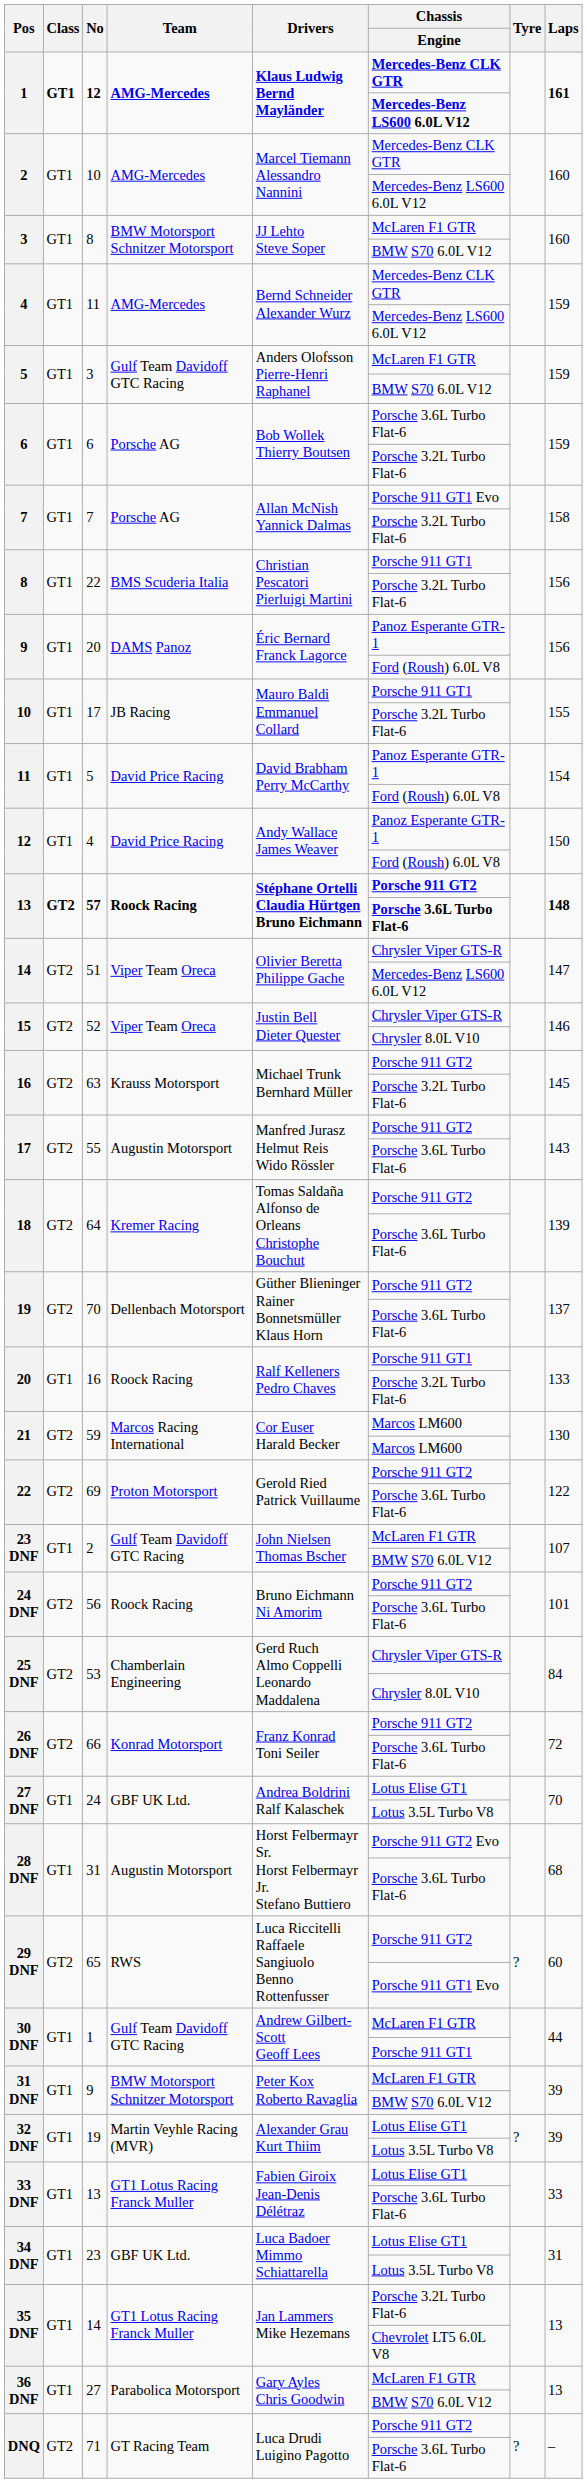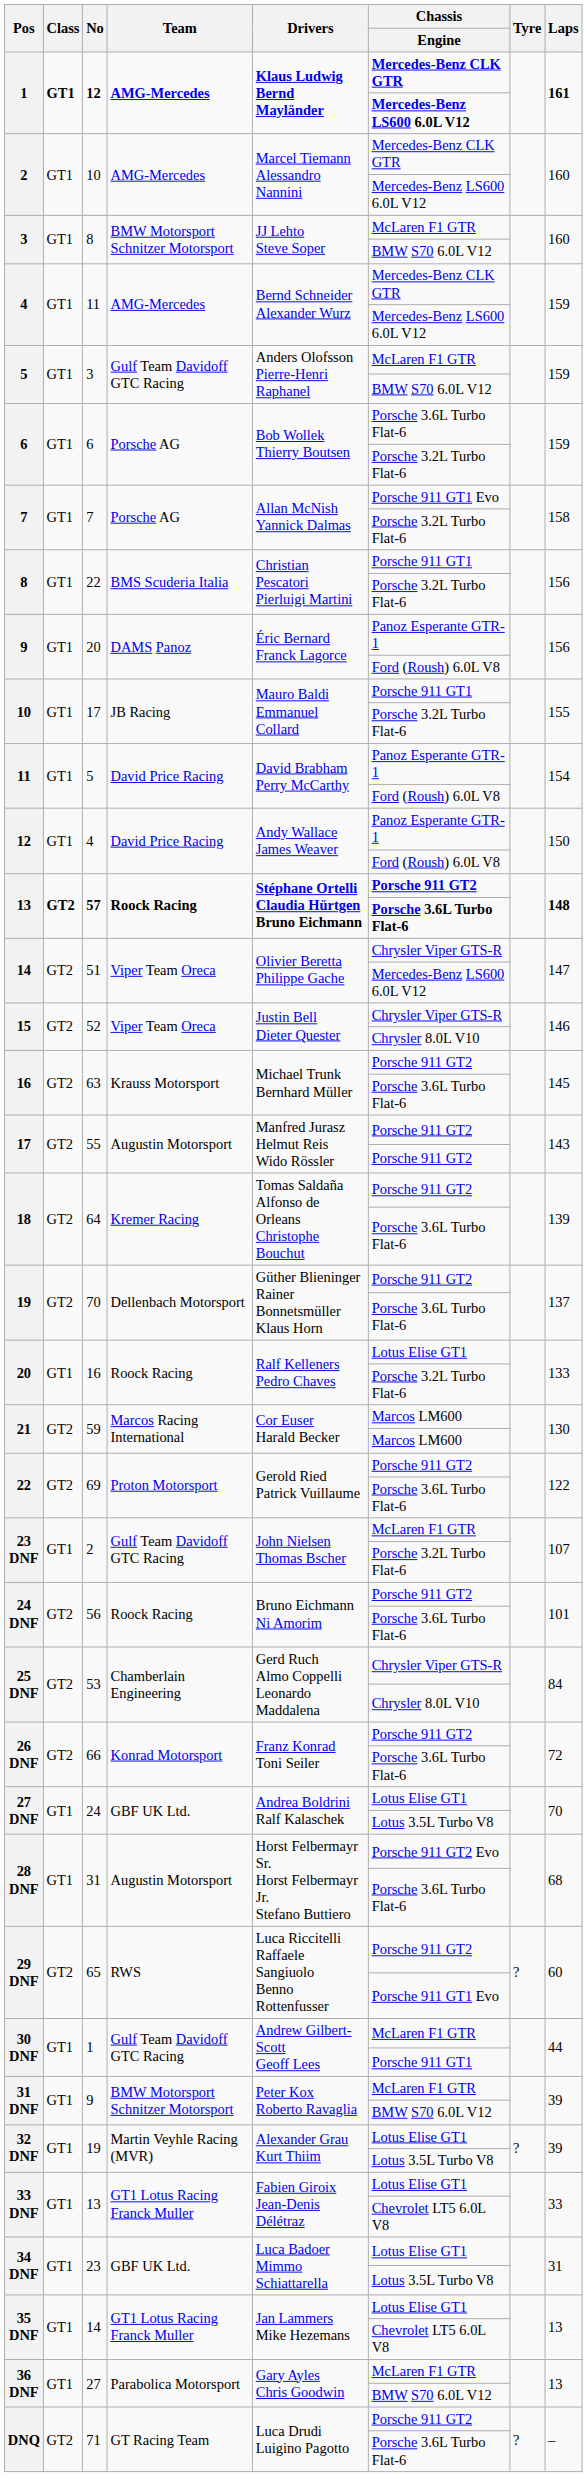row 34 | Chassis / Engine: Porsche 3.2L Turbo Flat-6 -> Porsche 3.6L Turbo Flat-6
row 36 | Chassis / Engine: Porsche 3.6L Turbo Flat-6 -> Porsche 911 GT2
row 41 | Chassis / Engine: Porsche 911 GT1 -> Lotus Elise GT1
row 48 | Chassis / Engine: BMW S70 6.0L V12 -> Porsche 3.2L Turbo Flat-6
row 68 | Chassis / Engine: Porsche 3.6L Turbo Flat-6 -> Chevrolet LT5 6.0L V8
row 71 | Chassis / Engine: Porsche 3.2L Turbo Flat-6 -> Lotus Elise GT1
